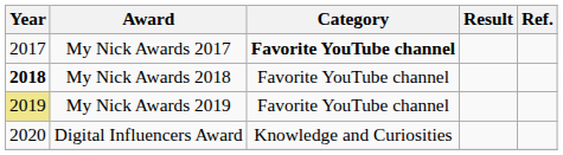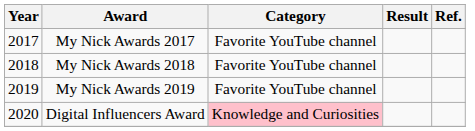My Nick Awards 2017 | Category: bold -> normal
My Nick Awards 2018 | Year: bold -> normal
My Nick Awards 2019 | Year: khaki background -> no background
Digital Influencers Award | Category: no background -> pink background
